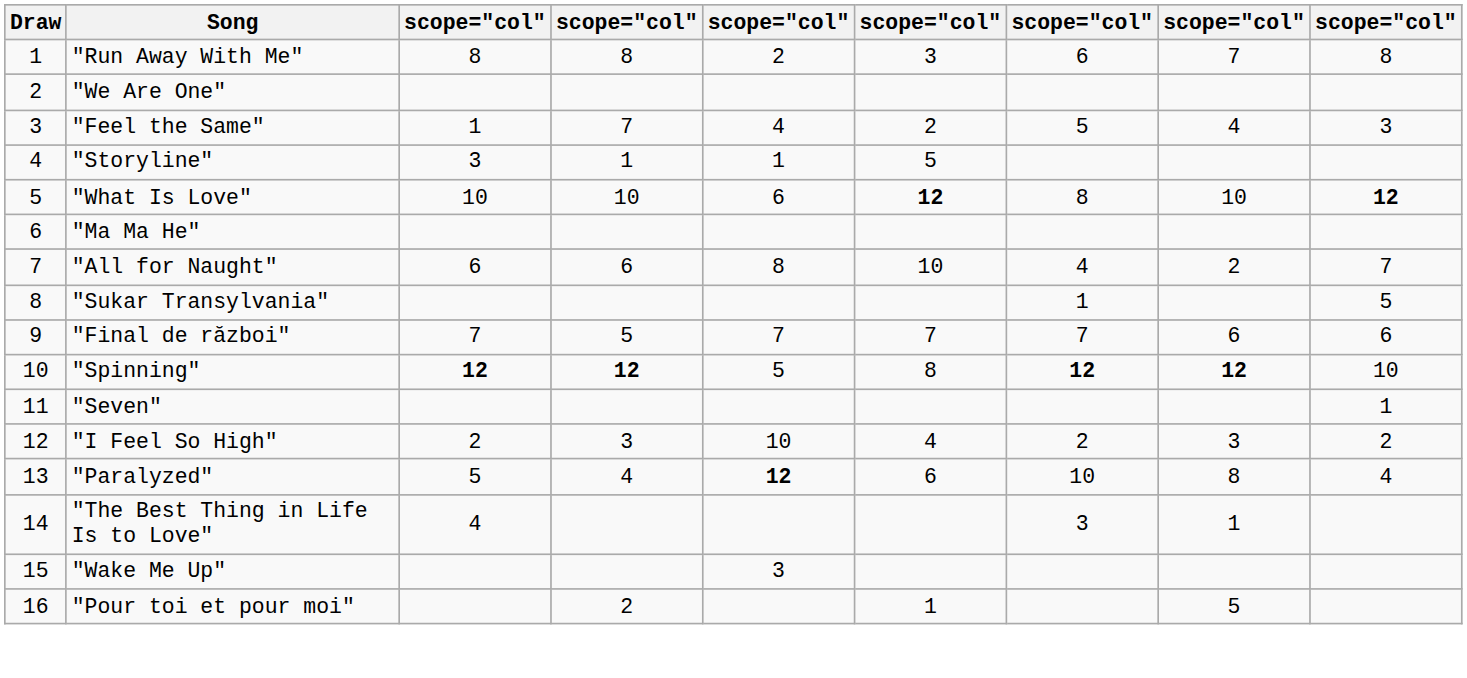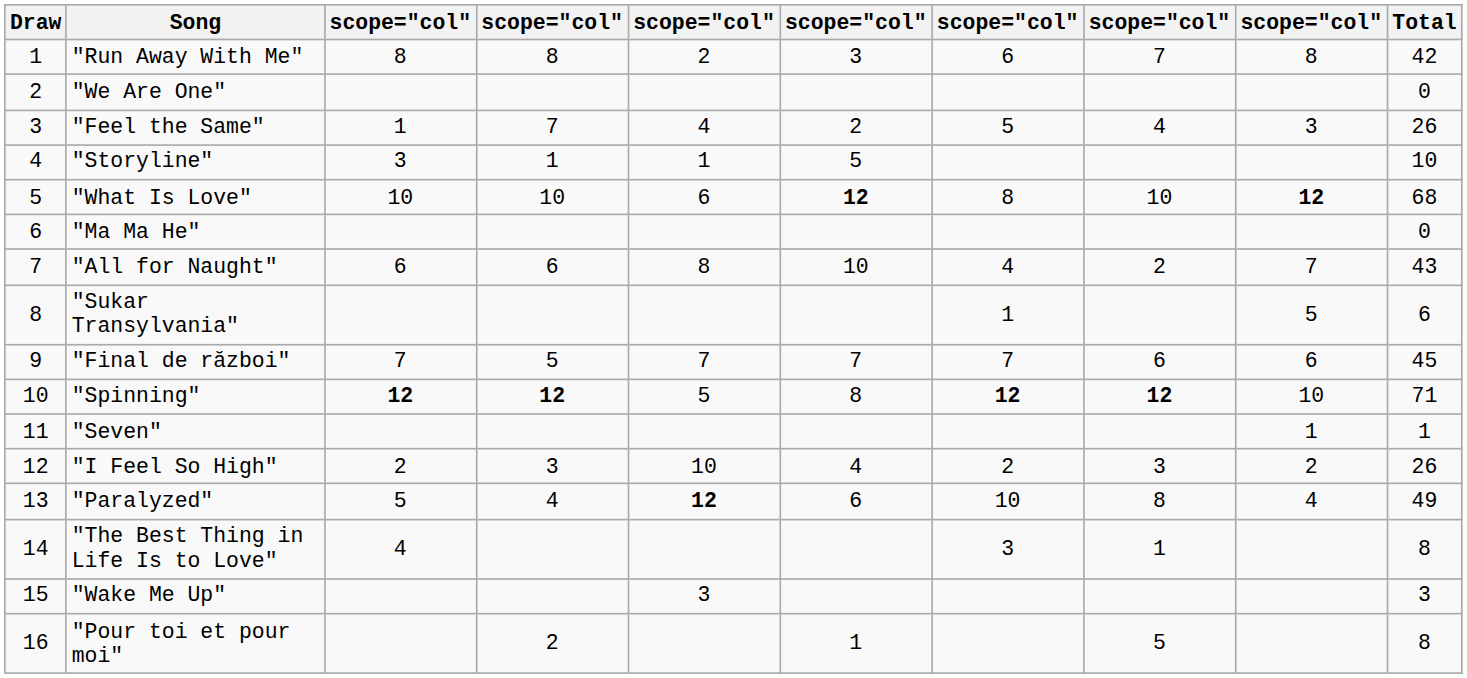+ column: Total | 42 | 0 | 26 | 10 | 68 | 0 | 43 | 6 | 45 | 71 | 1 | 26 | 49 | 8 | 3 | 8
